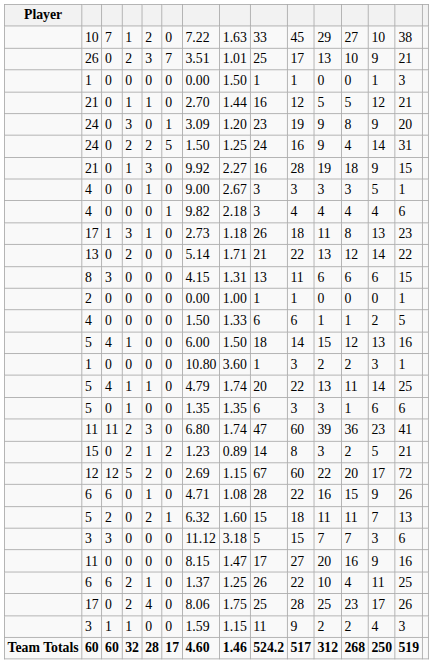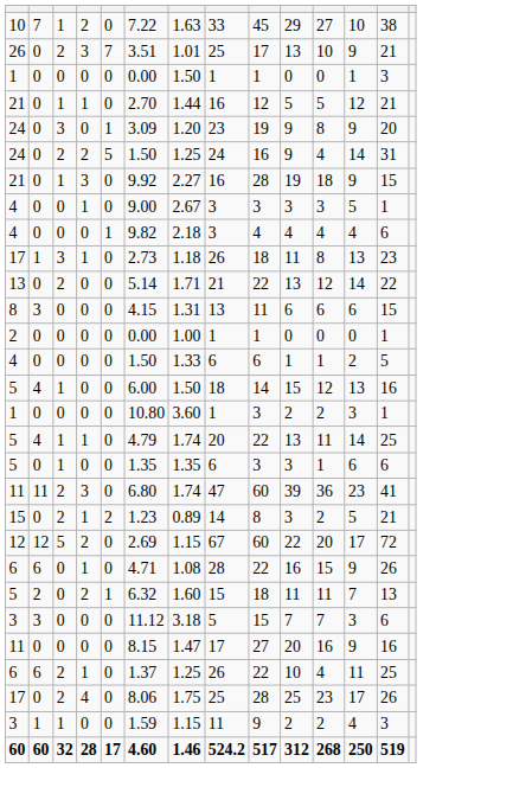- column: Player | Team Totals
